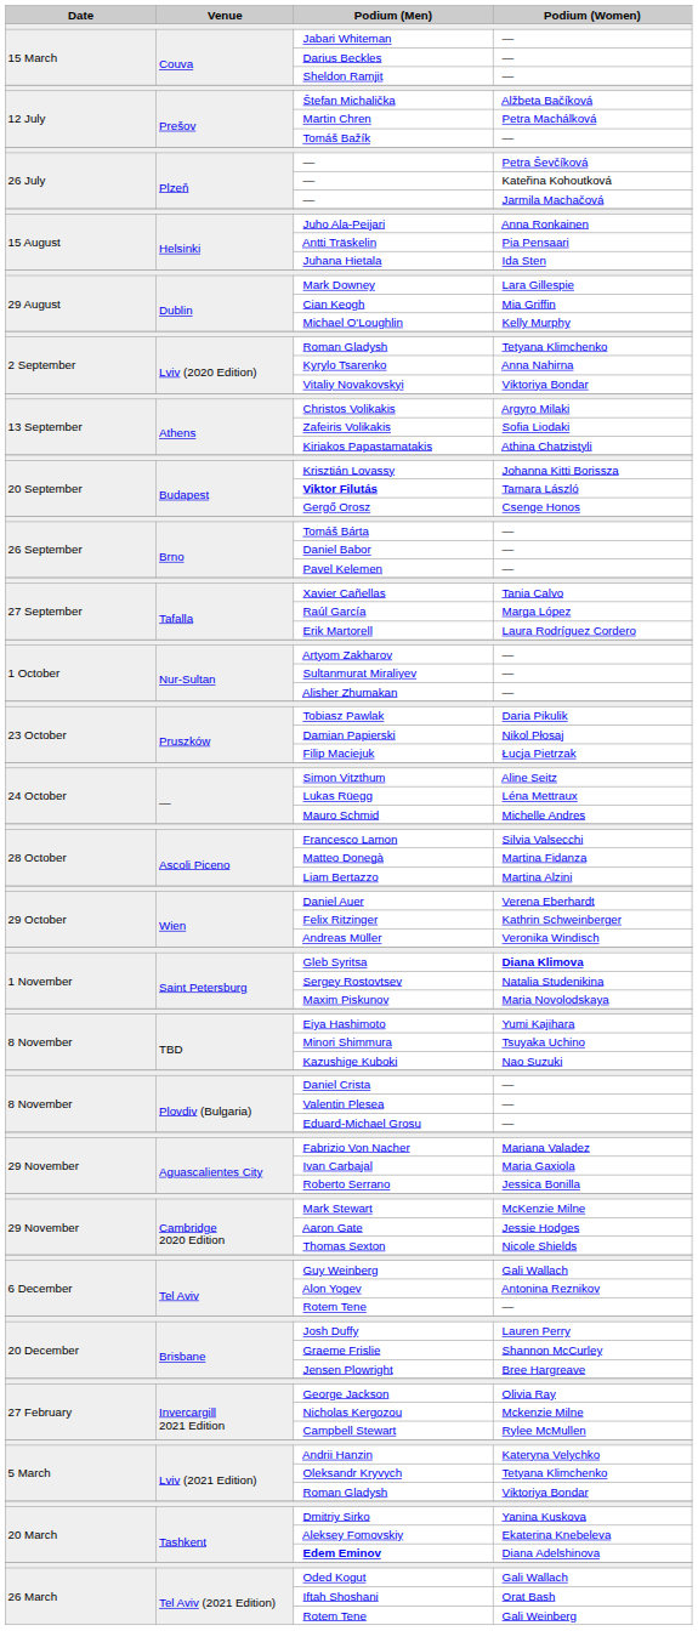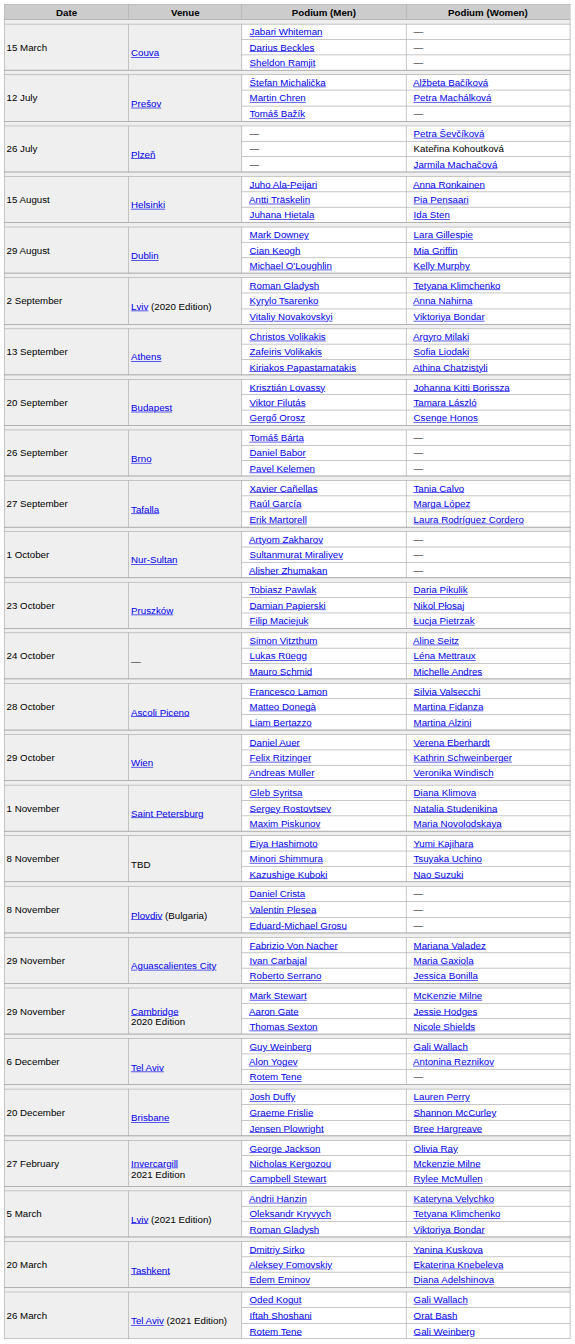Viktor Filutás | Podium (Men): bold -> normal
Gleb Syritsa | Podium (Women): bold -> normal
Edem Eminov | Podium (Men): bold -> normal
